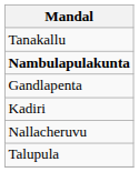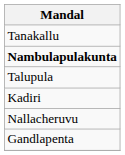row 4 | column 1: Gandlapenta -> Talupula
row 7 | column 1: Talupula -> Gandlapenta
